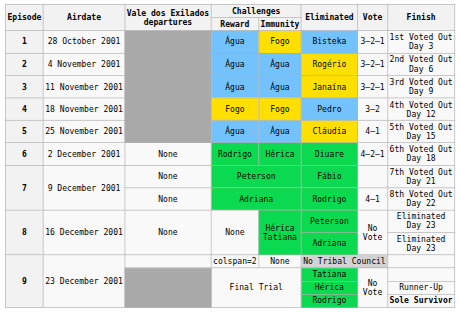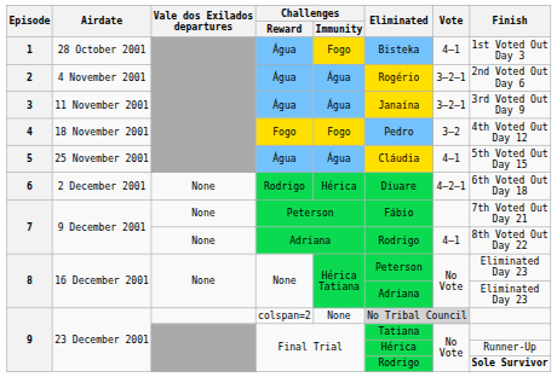1 | Vote: 3–2–1 -> 4–1
